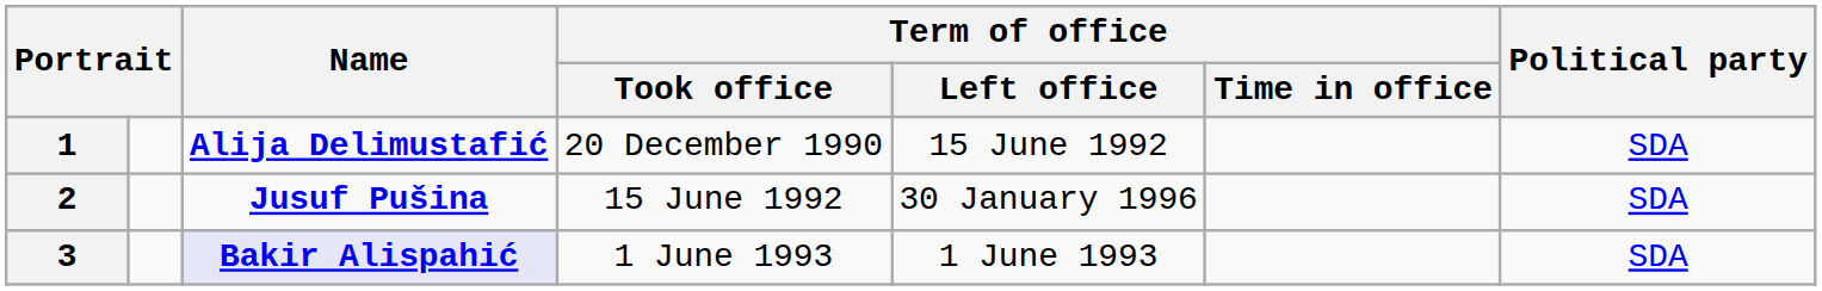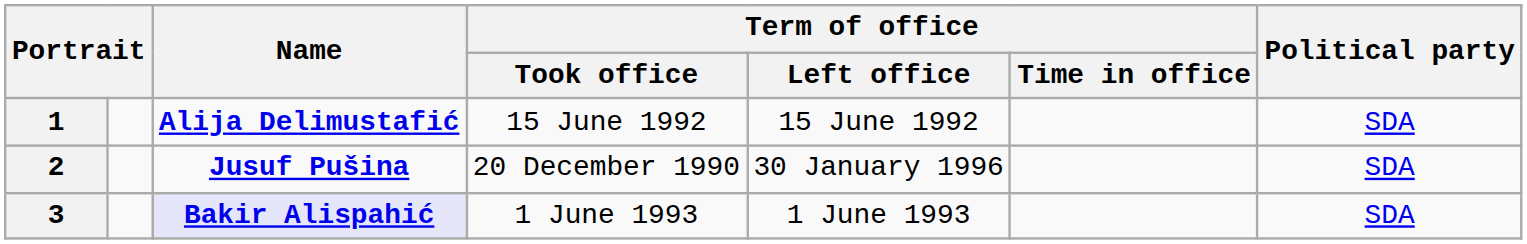1 | Term of office / Took office: 20 December 1990 -> 15 June 1992
2 | Term of office / Took office: 15 June 1992 -> 20 December 1990
